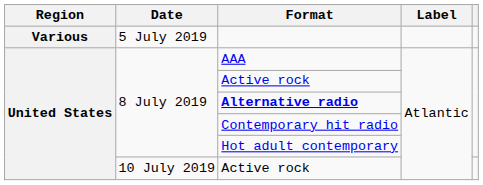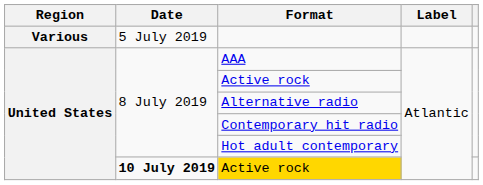Alternative radio | Format: bold -> normal
10 July 2019 / Active rock | Date: normal -> bold
10 July 2019 / Active rock | Format: no background -> gold background
